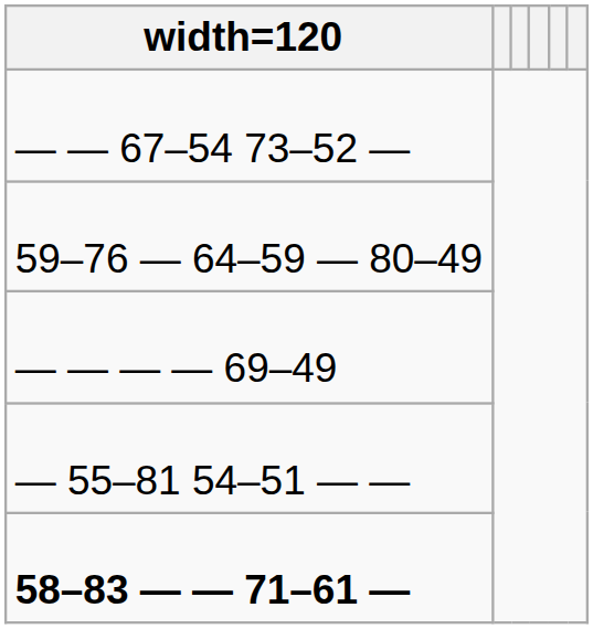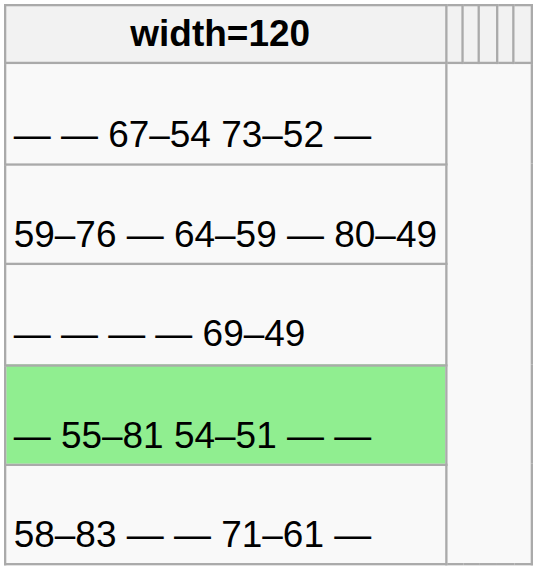— 55–81 54–51 — — | width=120: no background -> lightgreen background
58–83 — — 71–61 — | width=120: bold -> normal
